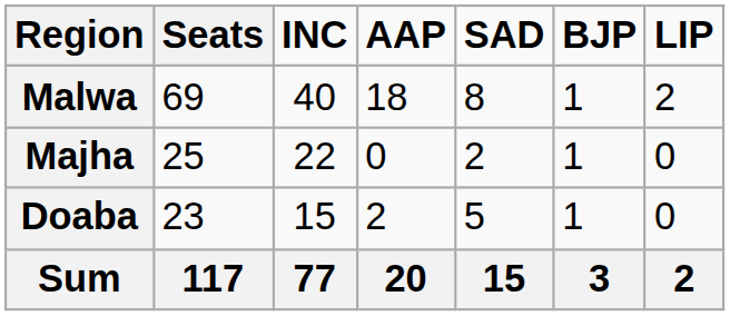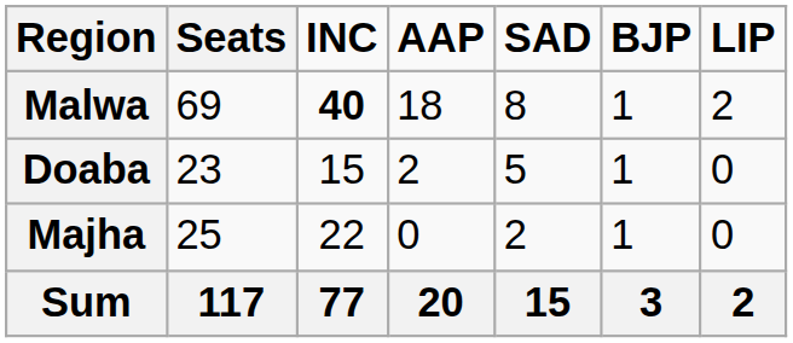Malwa | column 3: normal -> bold
rows swapped: Majha <-> Doaba
